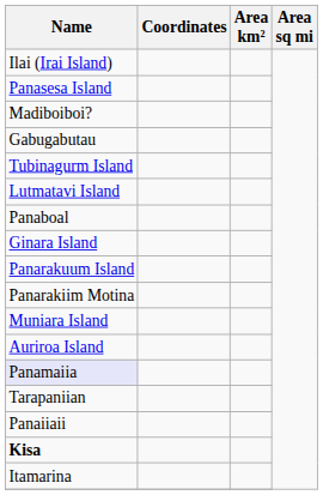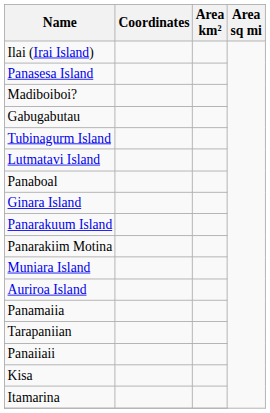Panamaiia | Name: lavender background -> no background
Kisa | Name: bold -> normal
